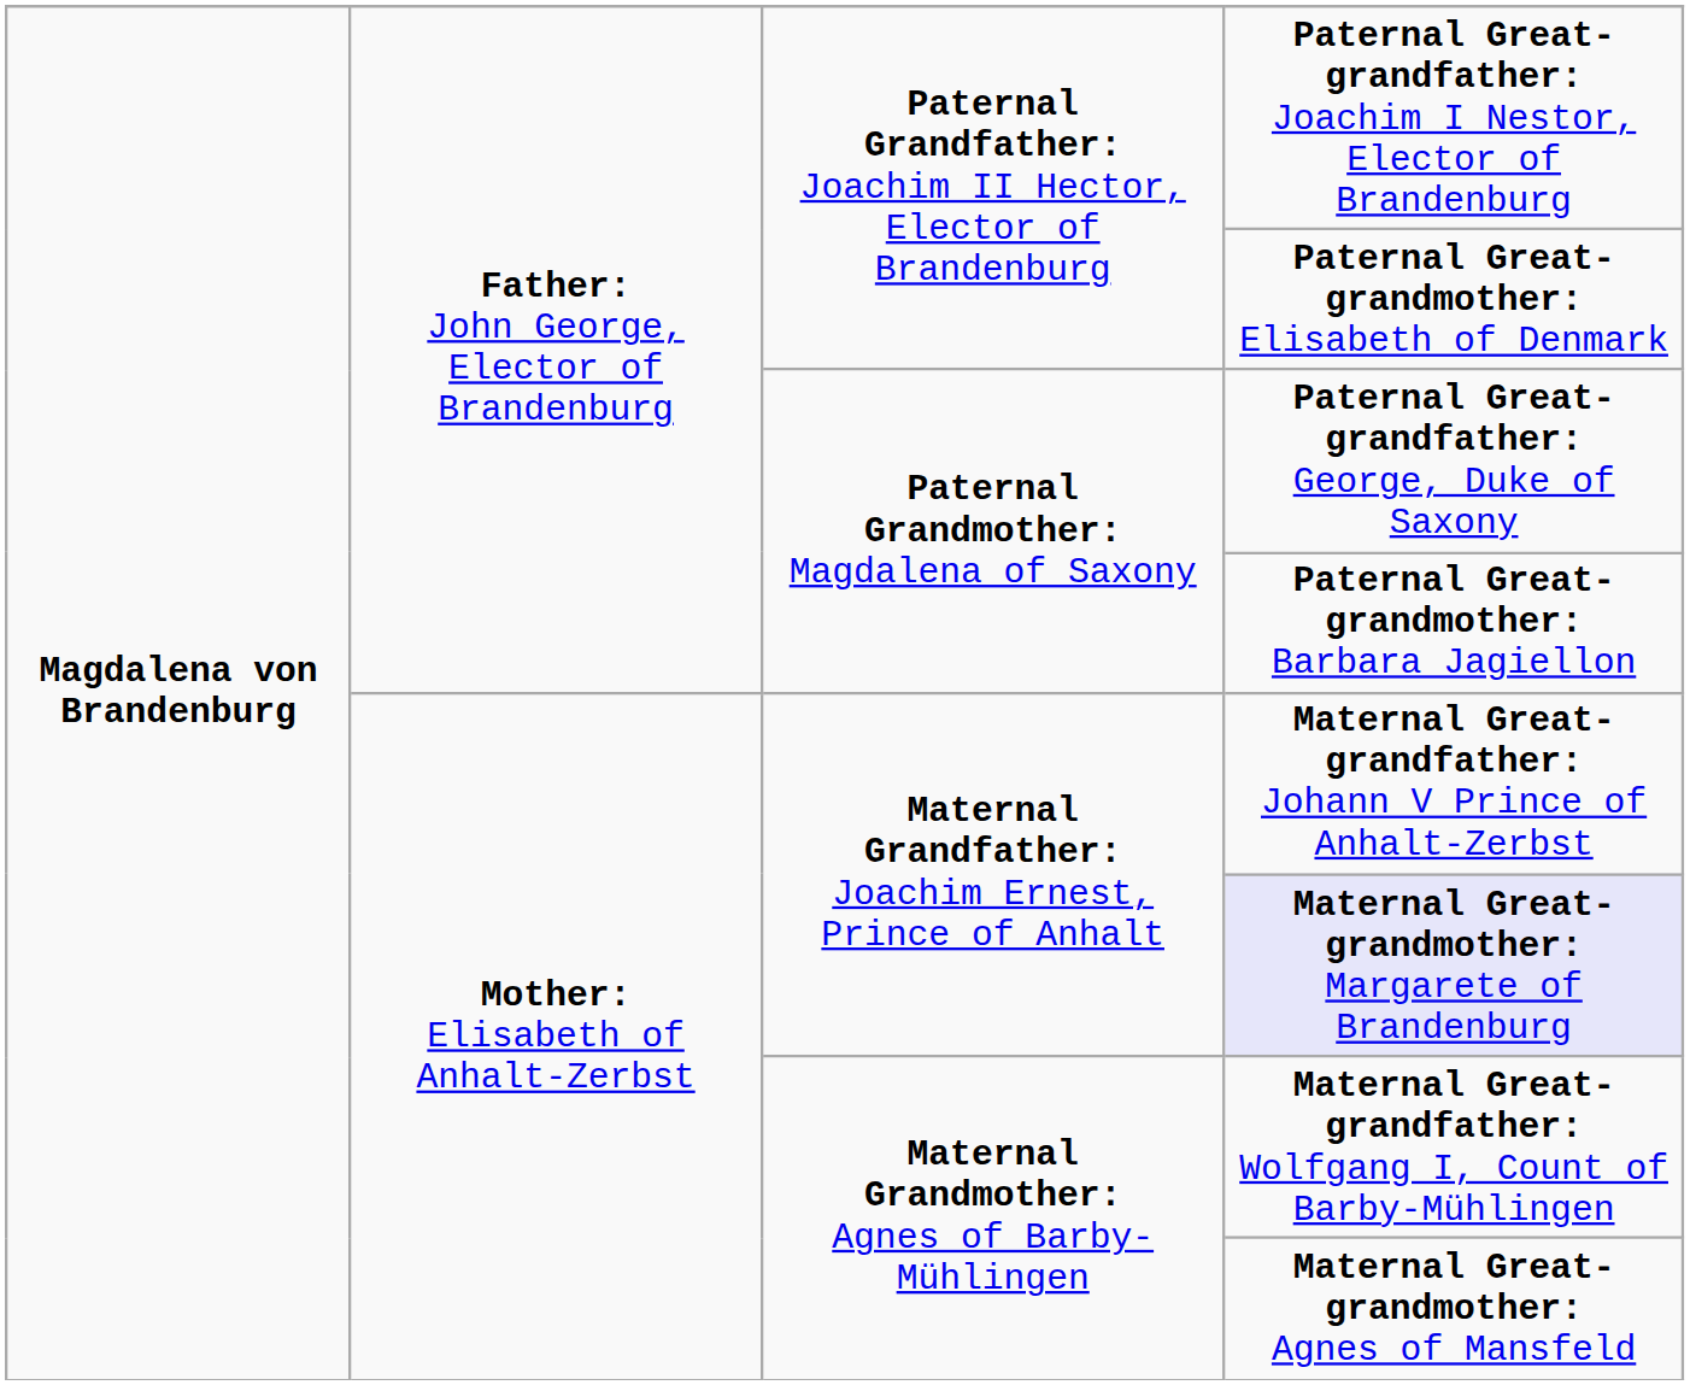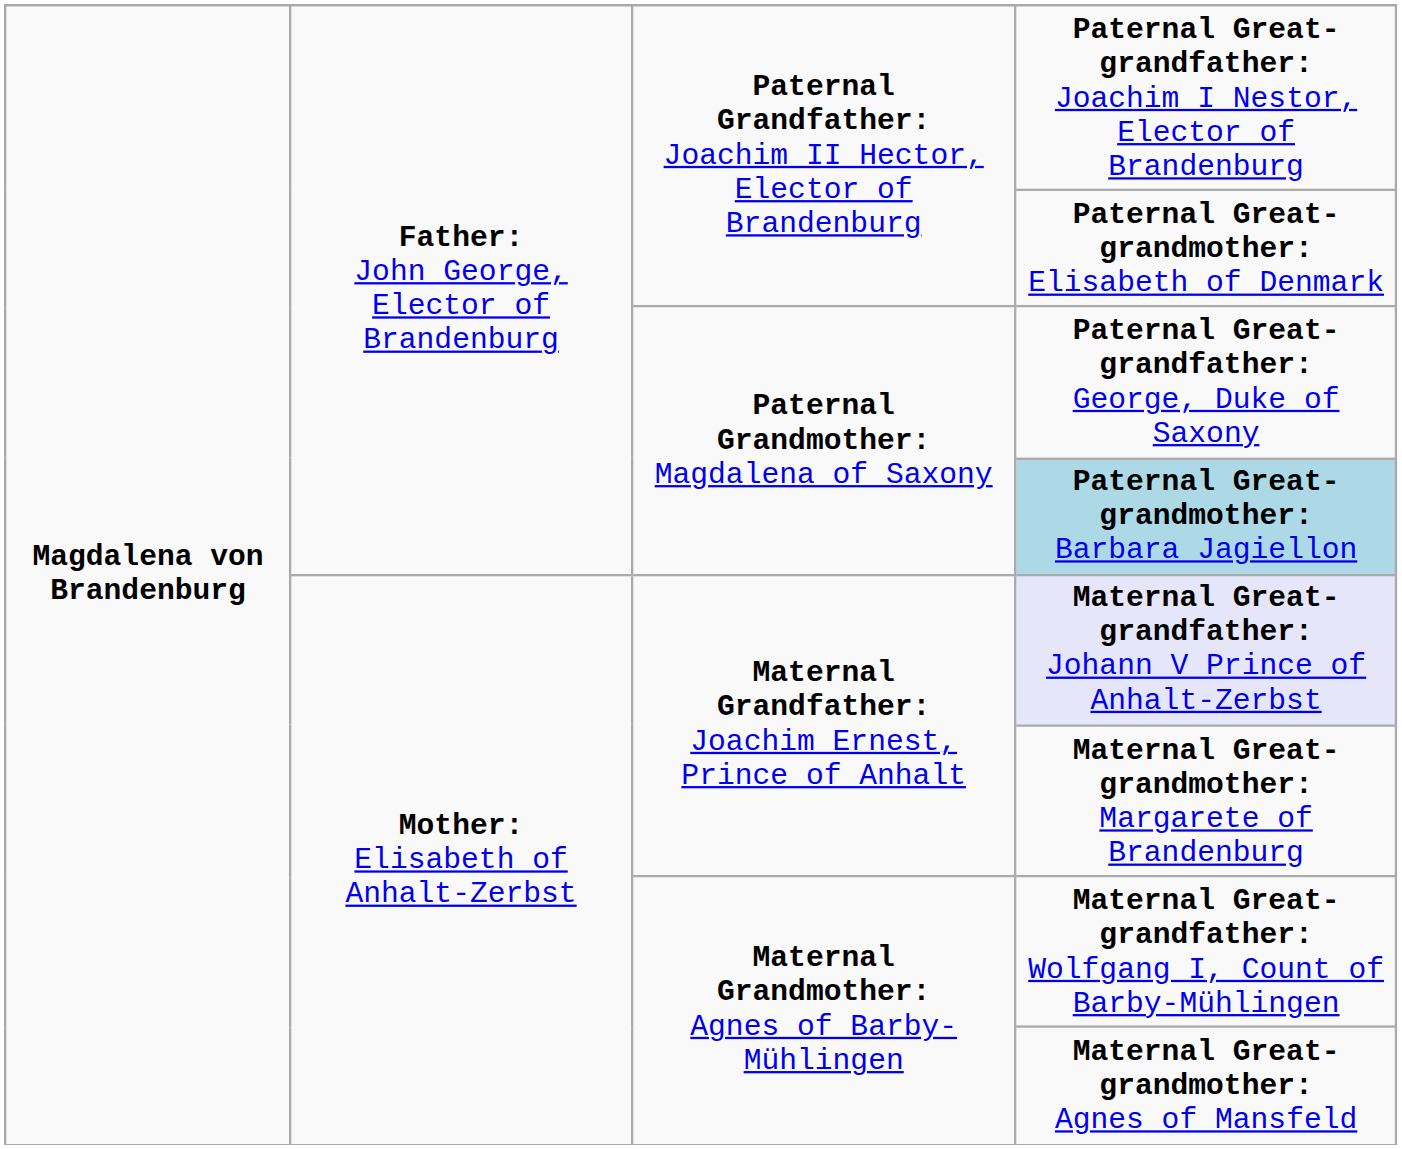Paternal Great-grandmother: Barbara Jagiellon | column 4: no background -> lightblue background
Maternal Great-grandfather: Johann V Prince of Anhalt-Zerbst | column 4: no background -> lavender background
Maternal Great-grandmother: Margarete of Brandenburg | column 4: lavender background -> no background
